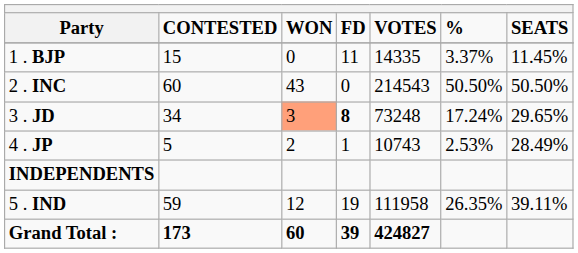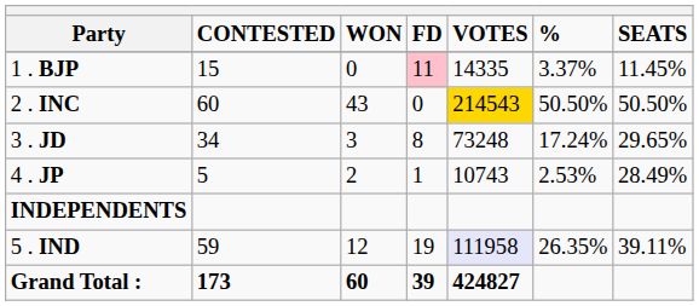1 . BJP | FD: no background -> pink background
2 . INC | VOTES: no background -> gold background
3 . JD | WON: lightsalmon background -> no background
3 . JD | FD: bold -> normal
5 . IND | VOTES: no background -> lavender background
